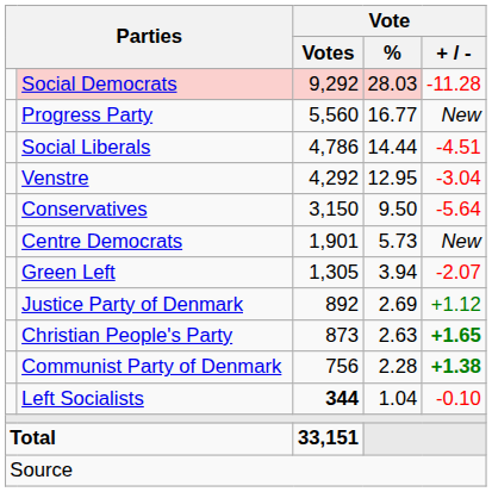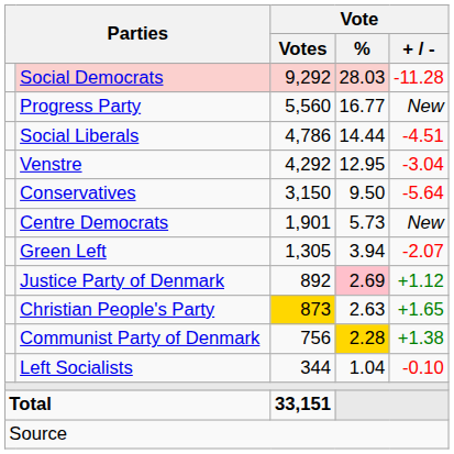Justice Party of Denmark | Vote / %: no background -> pink background
Christian People's Party | Vote / Votes: no background -> gold background
Christian People's Party | Vote / + / -: bold -> normal
Communist Party of Denmark | Vote / %: no background -> gold background
Communist Party of Denmark | Vote / + / -: bold -> normal
Left Socialists | Vote / Votes: bold -> normal
